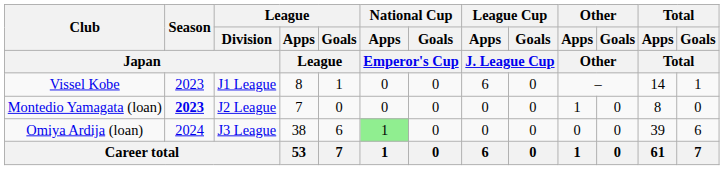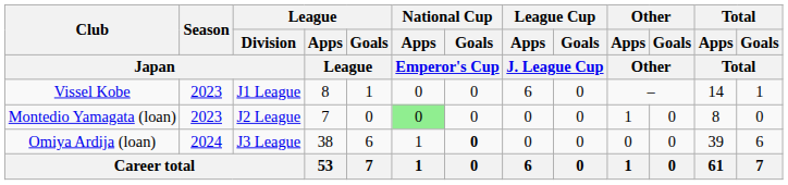Montedio Yamagata (loan) | Season / Japan: bold -> normal
Montedio Yamagata (loan) | National Cup / Apps / Emperor's Cup: no background -> lightgreen background
Omiya Ardija (loan) | National Cup / Apps / Emperor's Cup: lightgreen background -> no background
Omiya Ardija (loan) | National Cup / Goals / Emperor's Cup: normal -> bold
